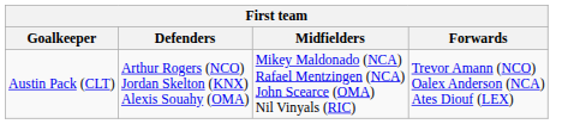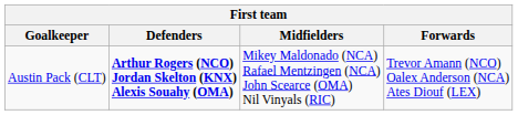Austin Pack (CLT) | Defenders: normal -> bold
